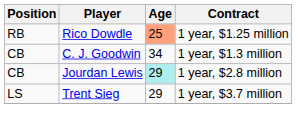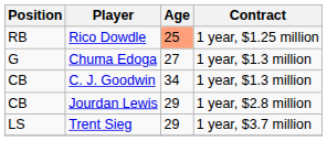+ row: G | Chuma Edoga | 27 | 1 year, $1.3 million
Jourdan Lewis | Age: paleturquoise background -> no background
